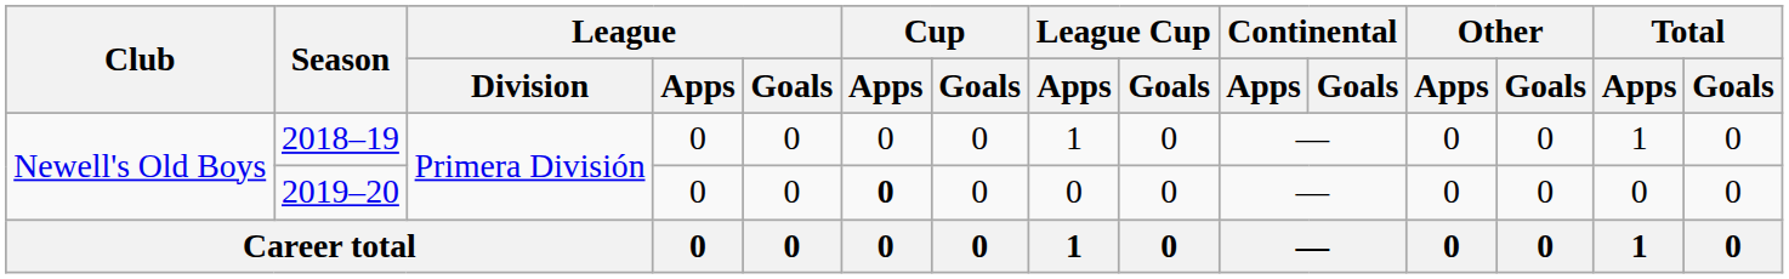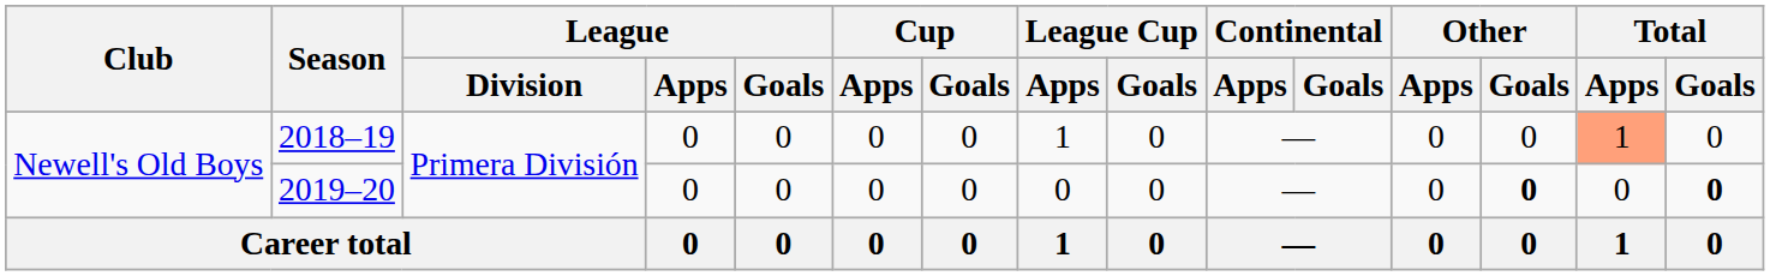2018–19 | Total / Apps: no background -> lightsalmon background
2019–20 | Cup / Apps: bold -> normal
2019–20 | Other / Goals: normal -> bold
2019–20 | Total / Goals: normal -> bold
